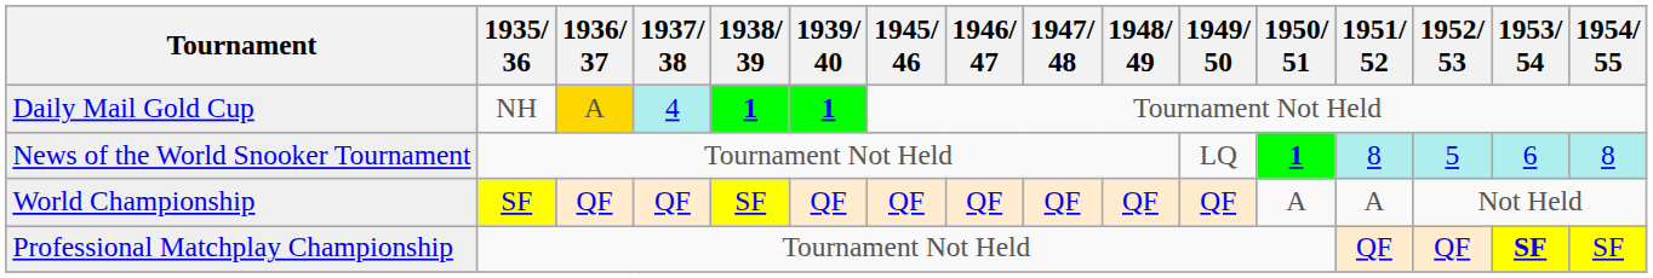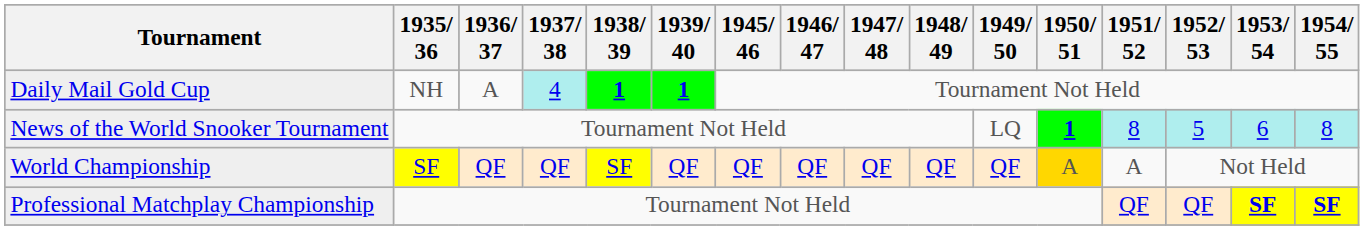Daily Mail Gold Cup | 1936/ 37: gold background -> no background
World Championship | 1950/ 51: no background -> gold background
Professional Matchplay Championship | 1954/ 55: normal -> bold
